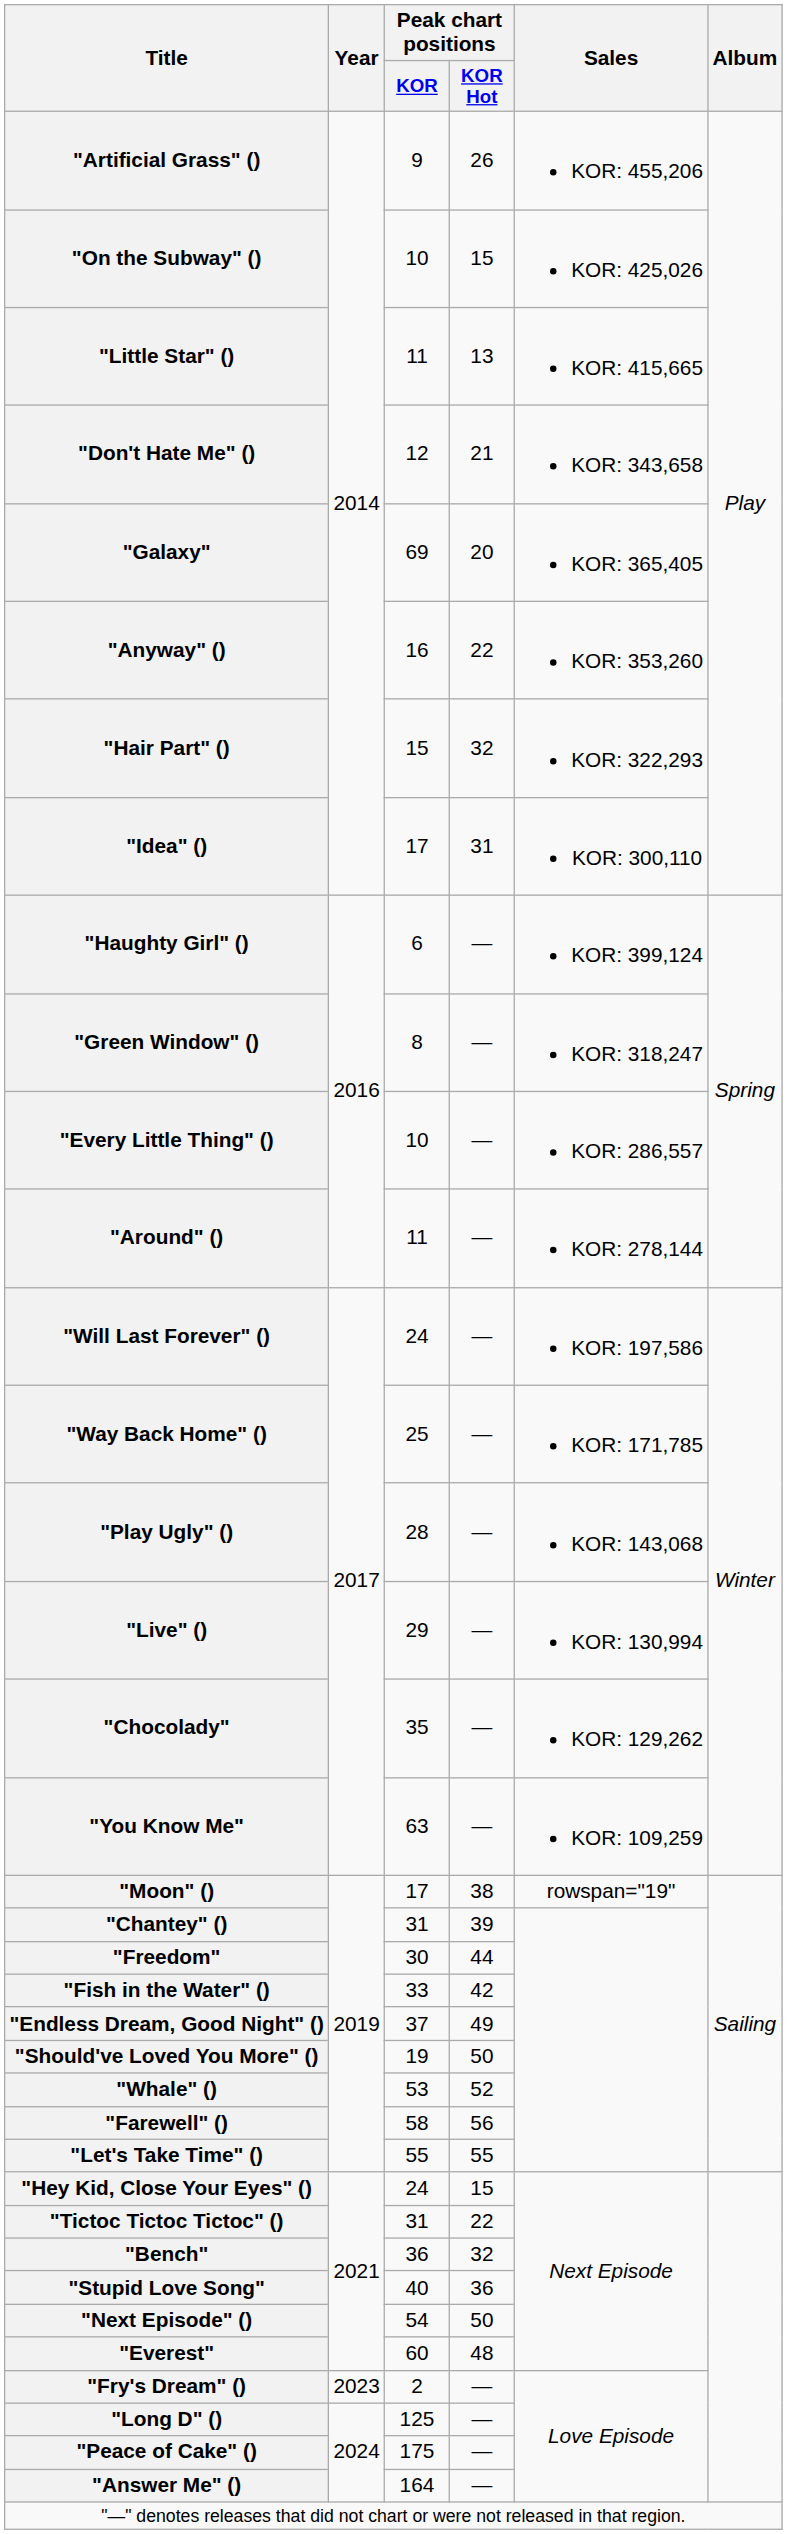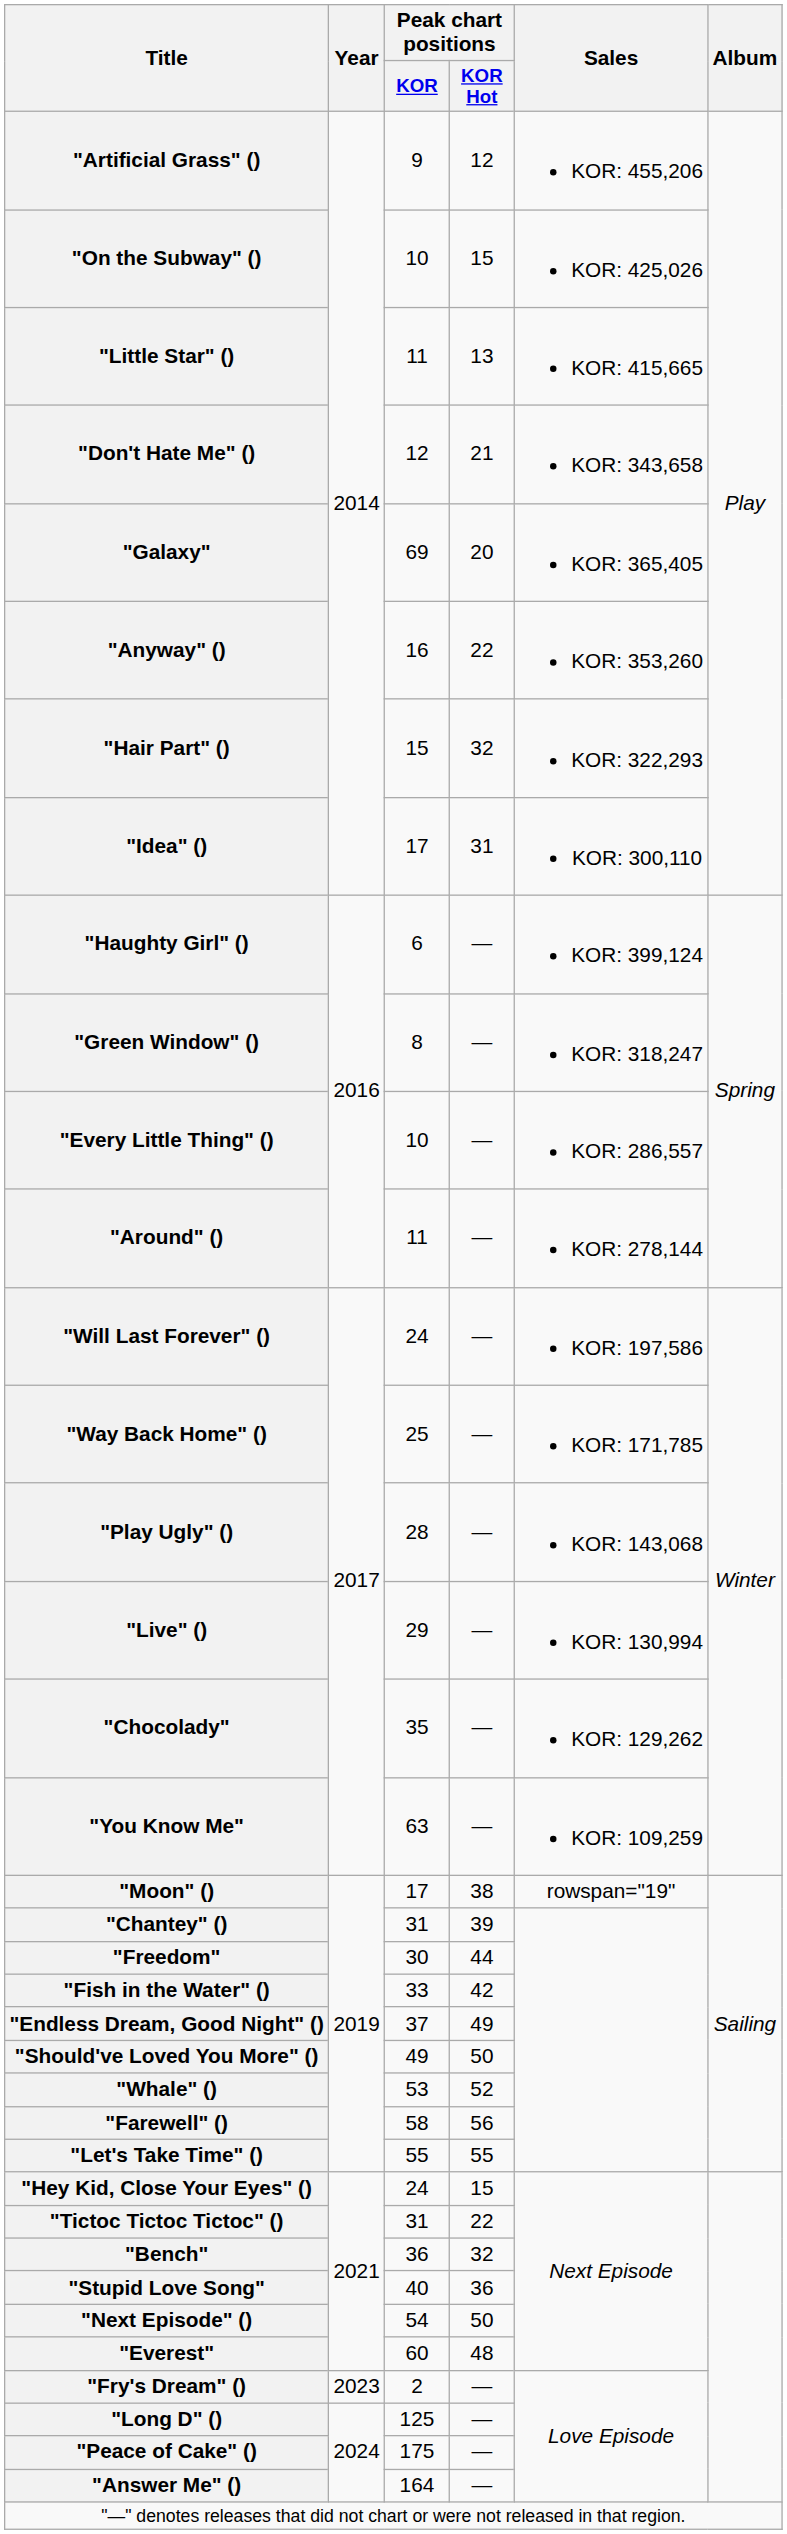"Artificial Grass" () | Peak chart positions / KOR Hot: 26 -> 12
"Should've Loved You More" () | Peak chart positions / KOR: 19 -> 49
